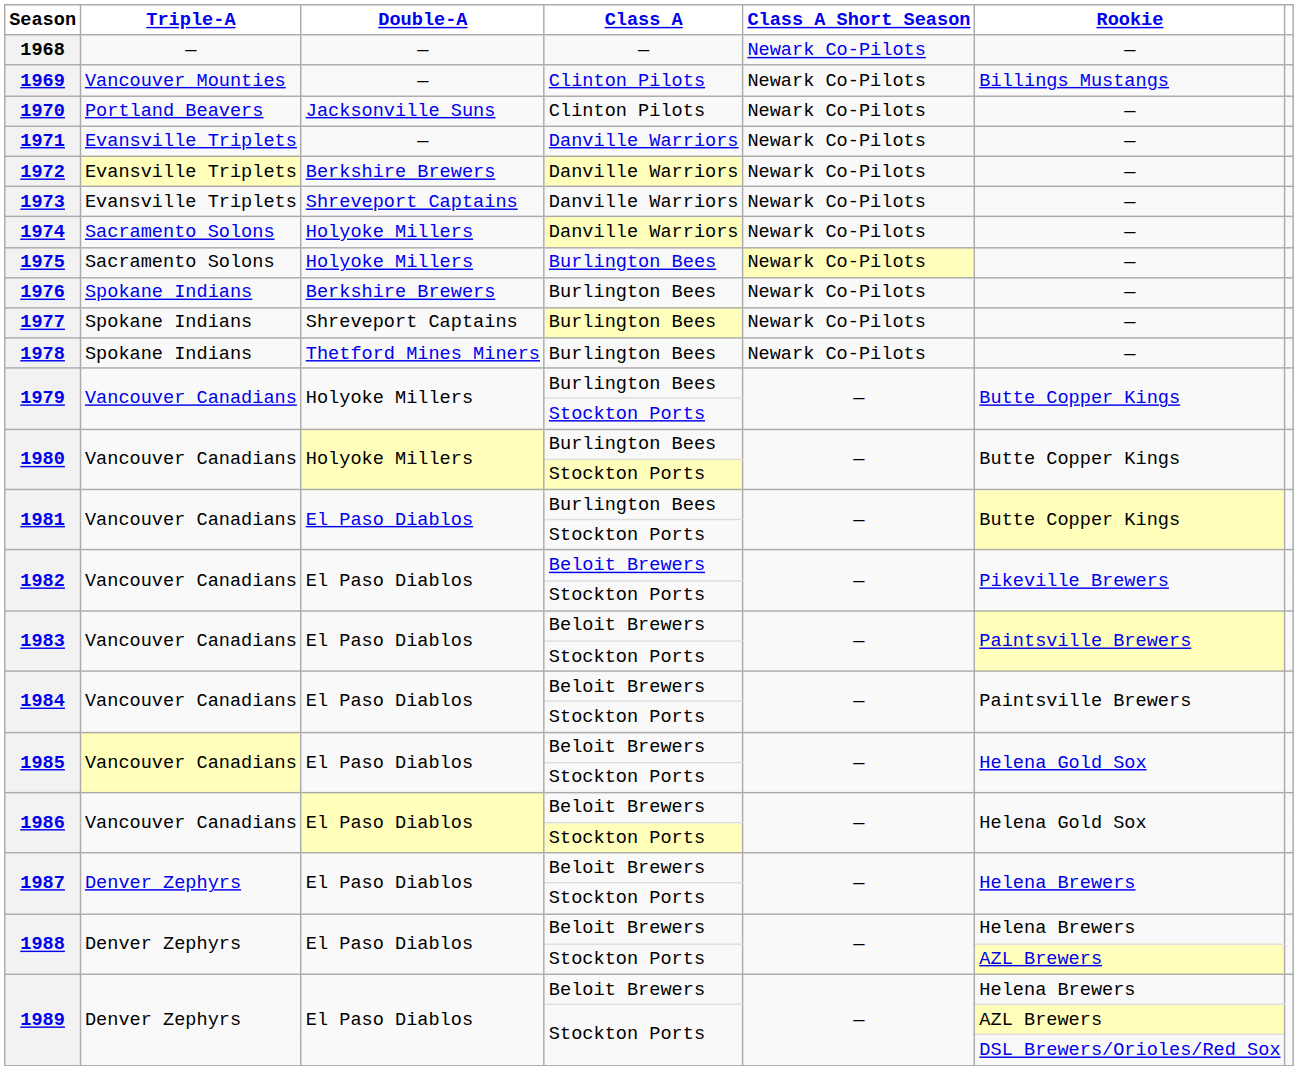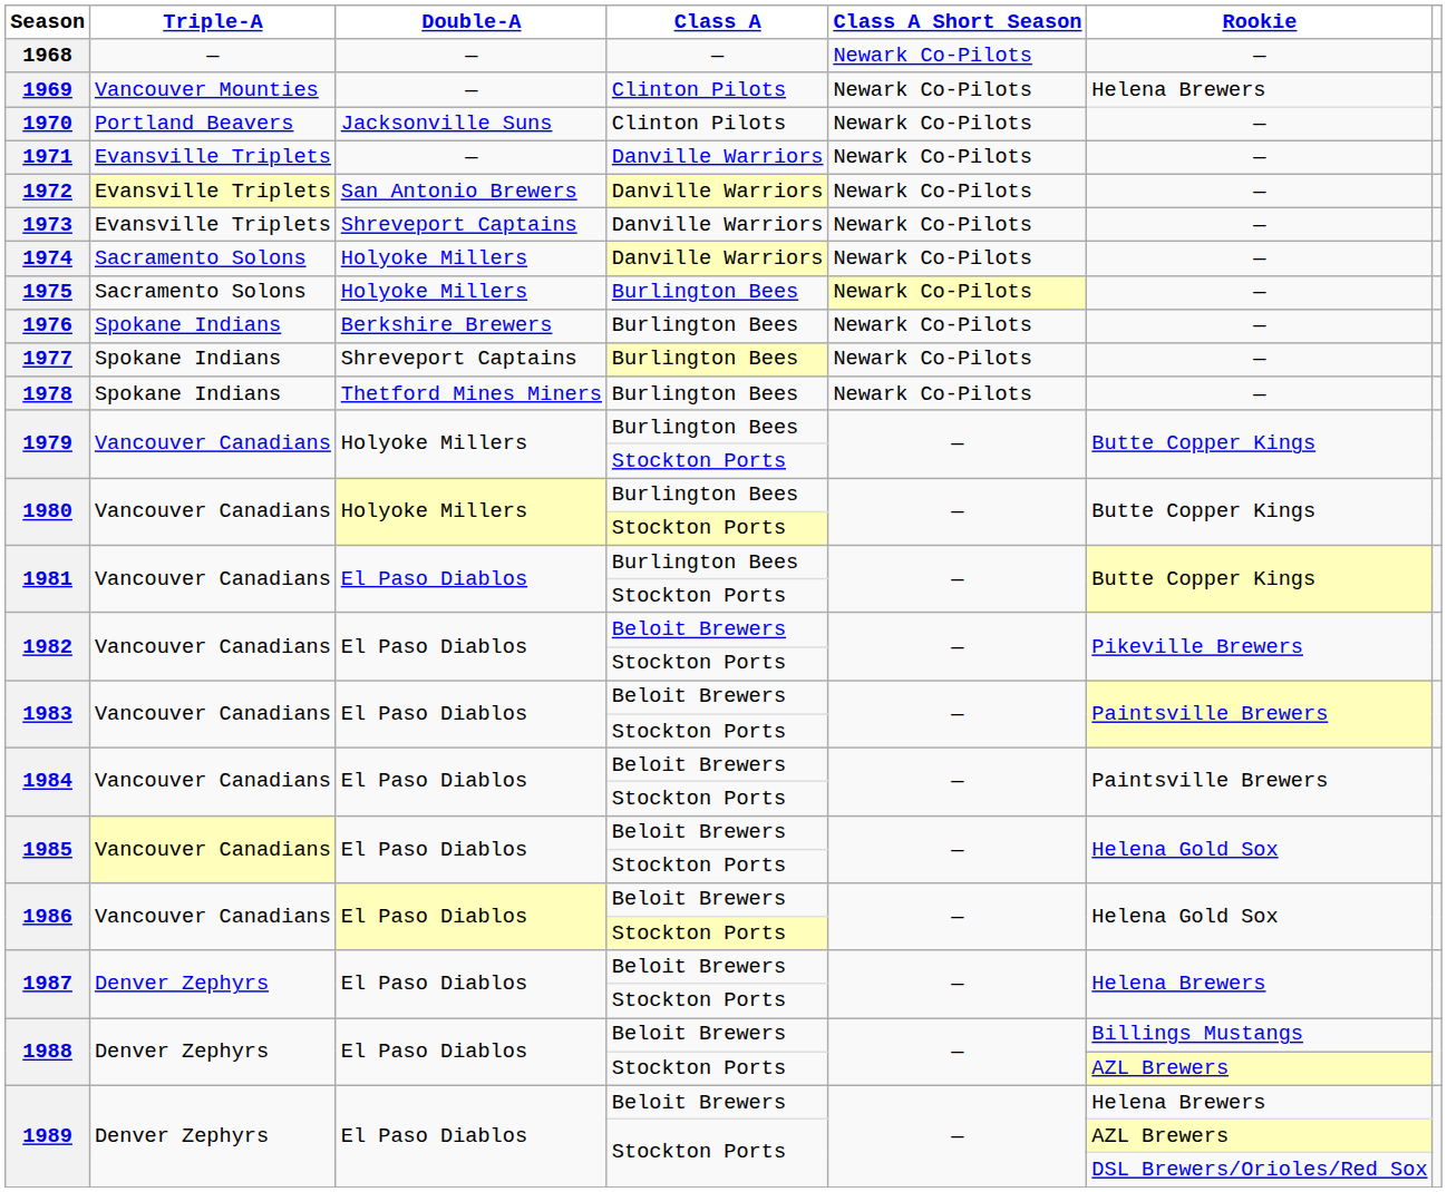1969 | Rookie: Billings Mustangs -> Helena Brewers
1972 | Double-A: Berkshire Brewers -> San Antonio Brewers
1988 / Beloit Brewers | Rookie: Helena Brewers -> Billings Mustangs
